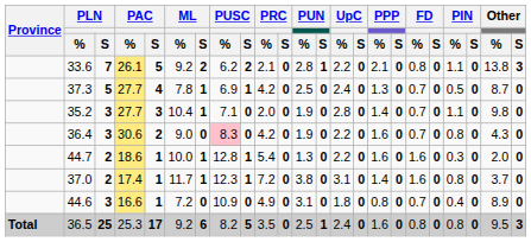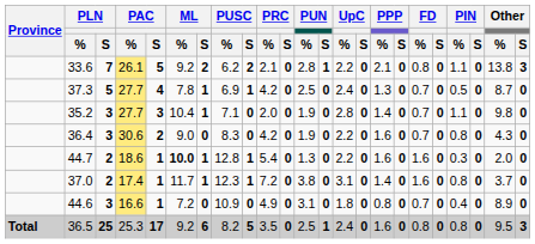36.4 | PUSC / %: pink background -> no background
44.7 | ML / %: normal -> bold
